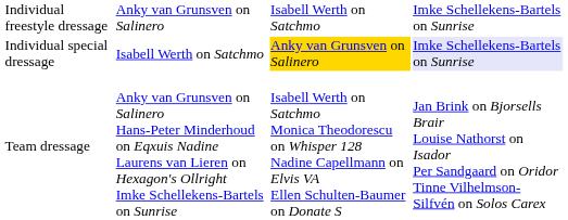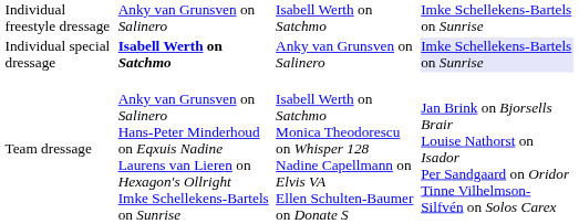Individual special dressage | column 2: normal -> bold
Individual special dressage | column 3: gold background -> no background
